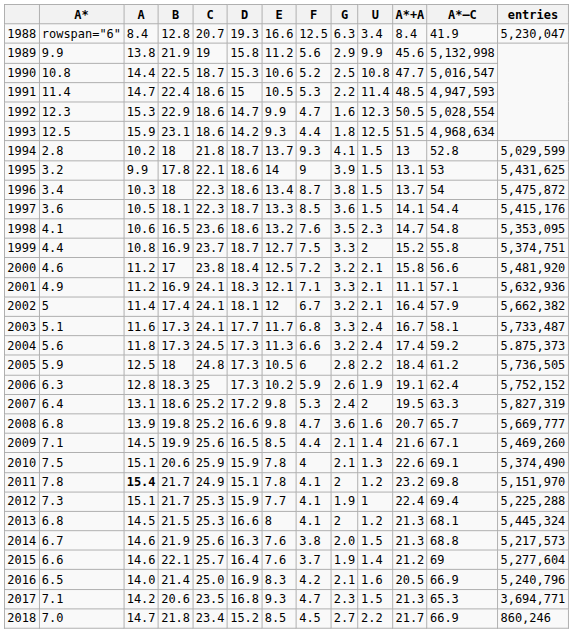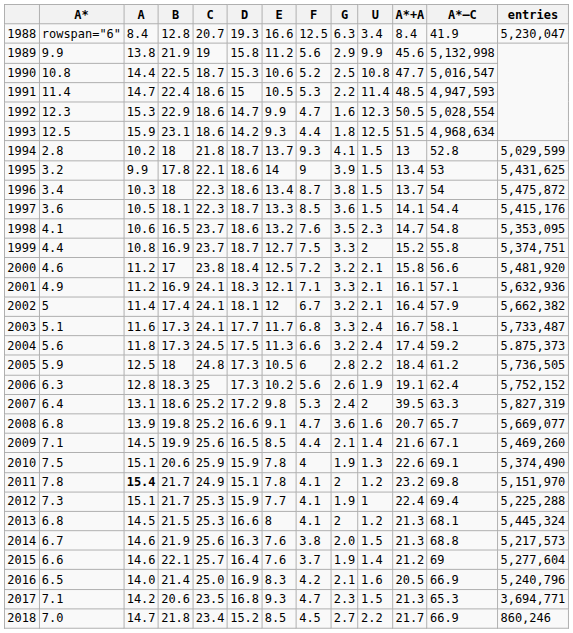1995 | A*+A: 13.1 -> 13.4
1998 | C: 23.6 -> 23.7
2001 | A*+A: 11.1 -> 16.1
2004 | D: 17.3 -> 17.5
2006 | F: 5.9 -> 5.6
2007 | A*+A: 19.5 -> 39.5
2008 | E: 9.8 -> 9.1
2008 | entries: 5,669,777 -> 5,669,077
2010 | G: 2.1 -> 1.9
